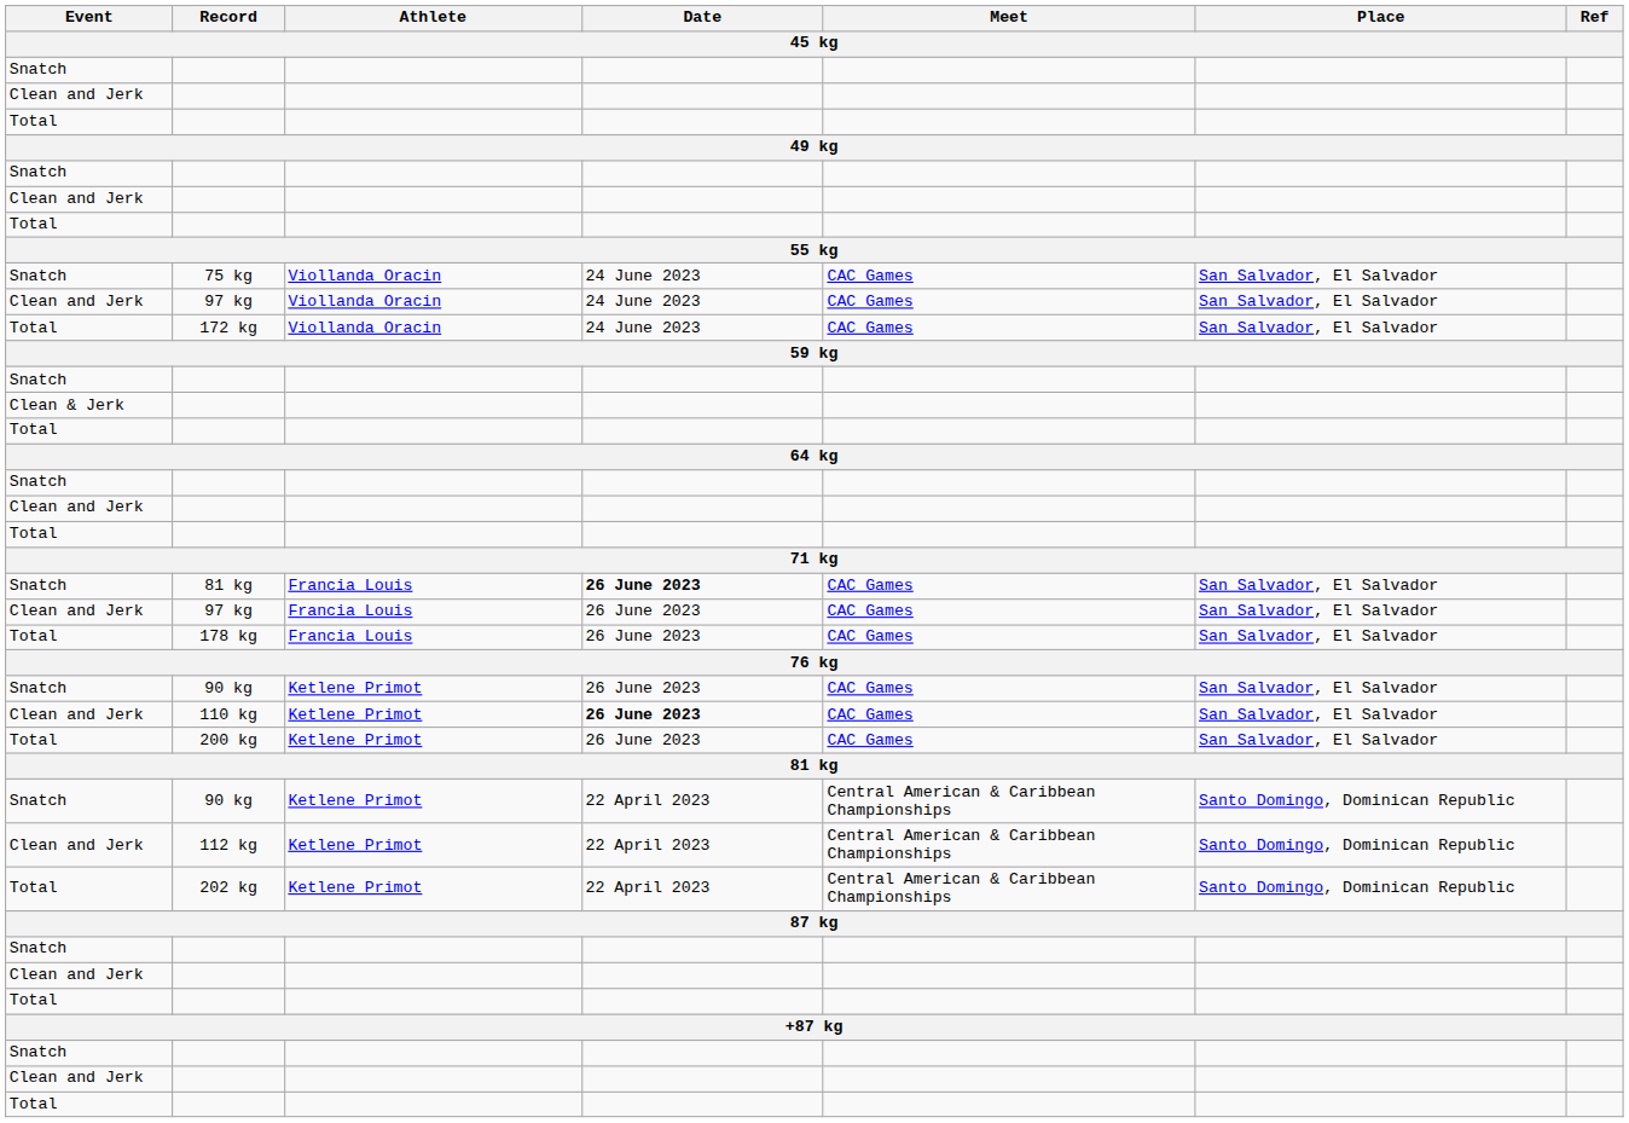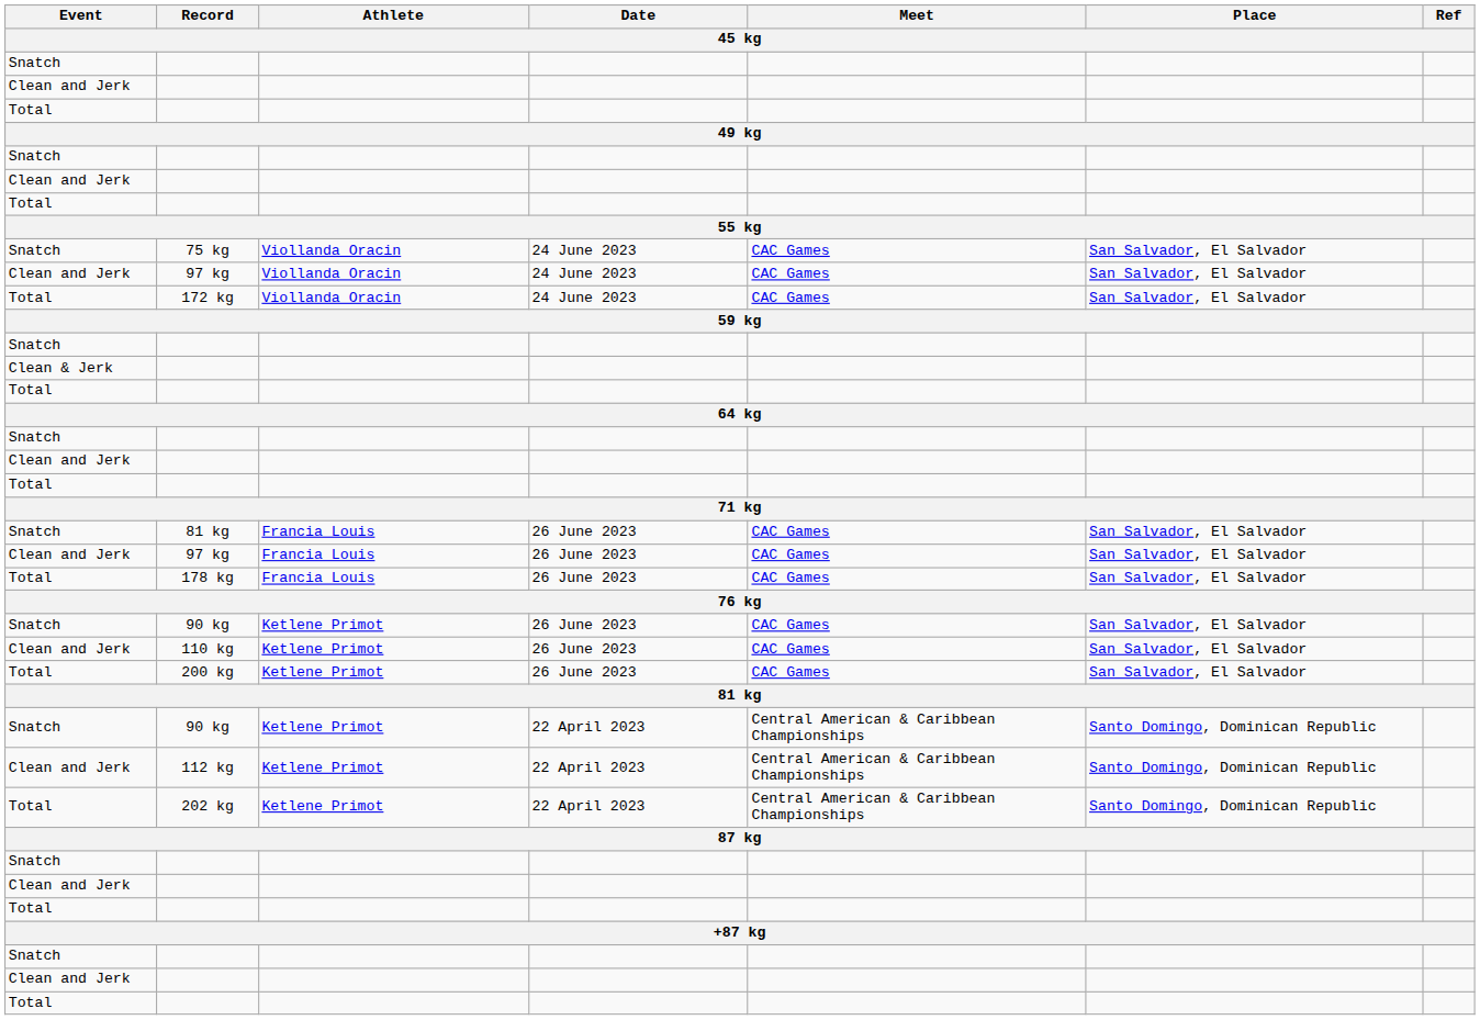Snatch / 81 kg | Date: bold -> normal
110 kg | Date: bold -> normal
